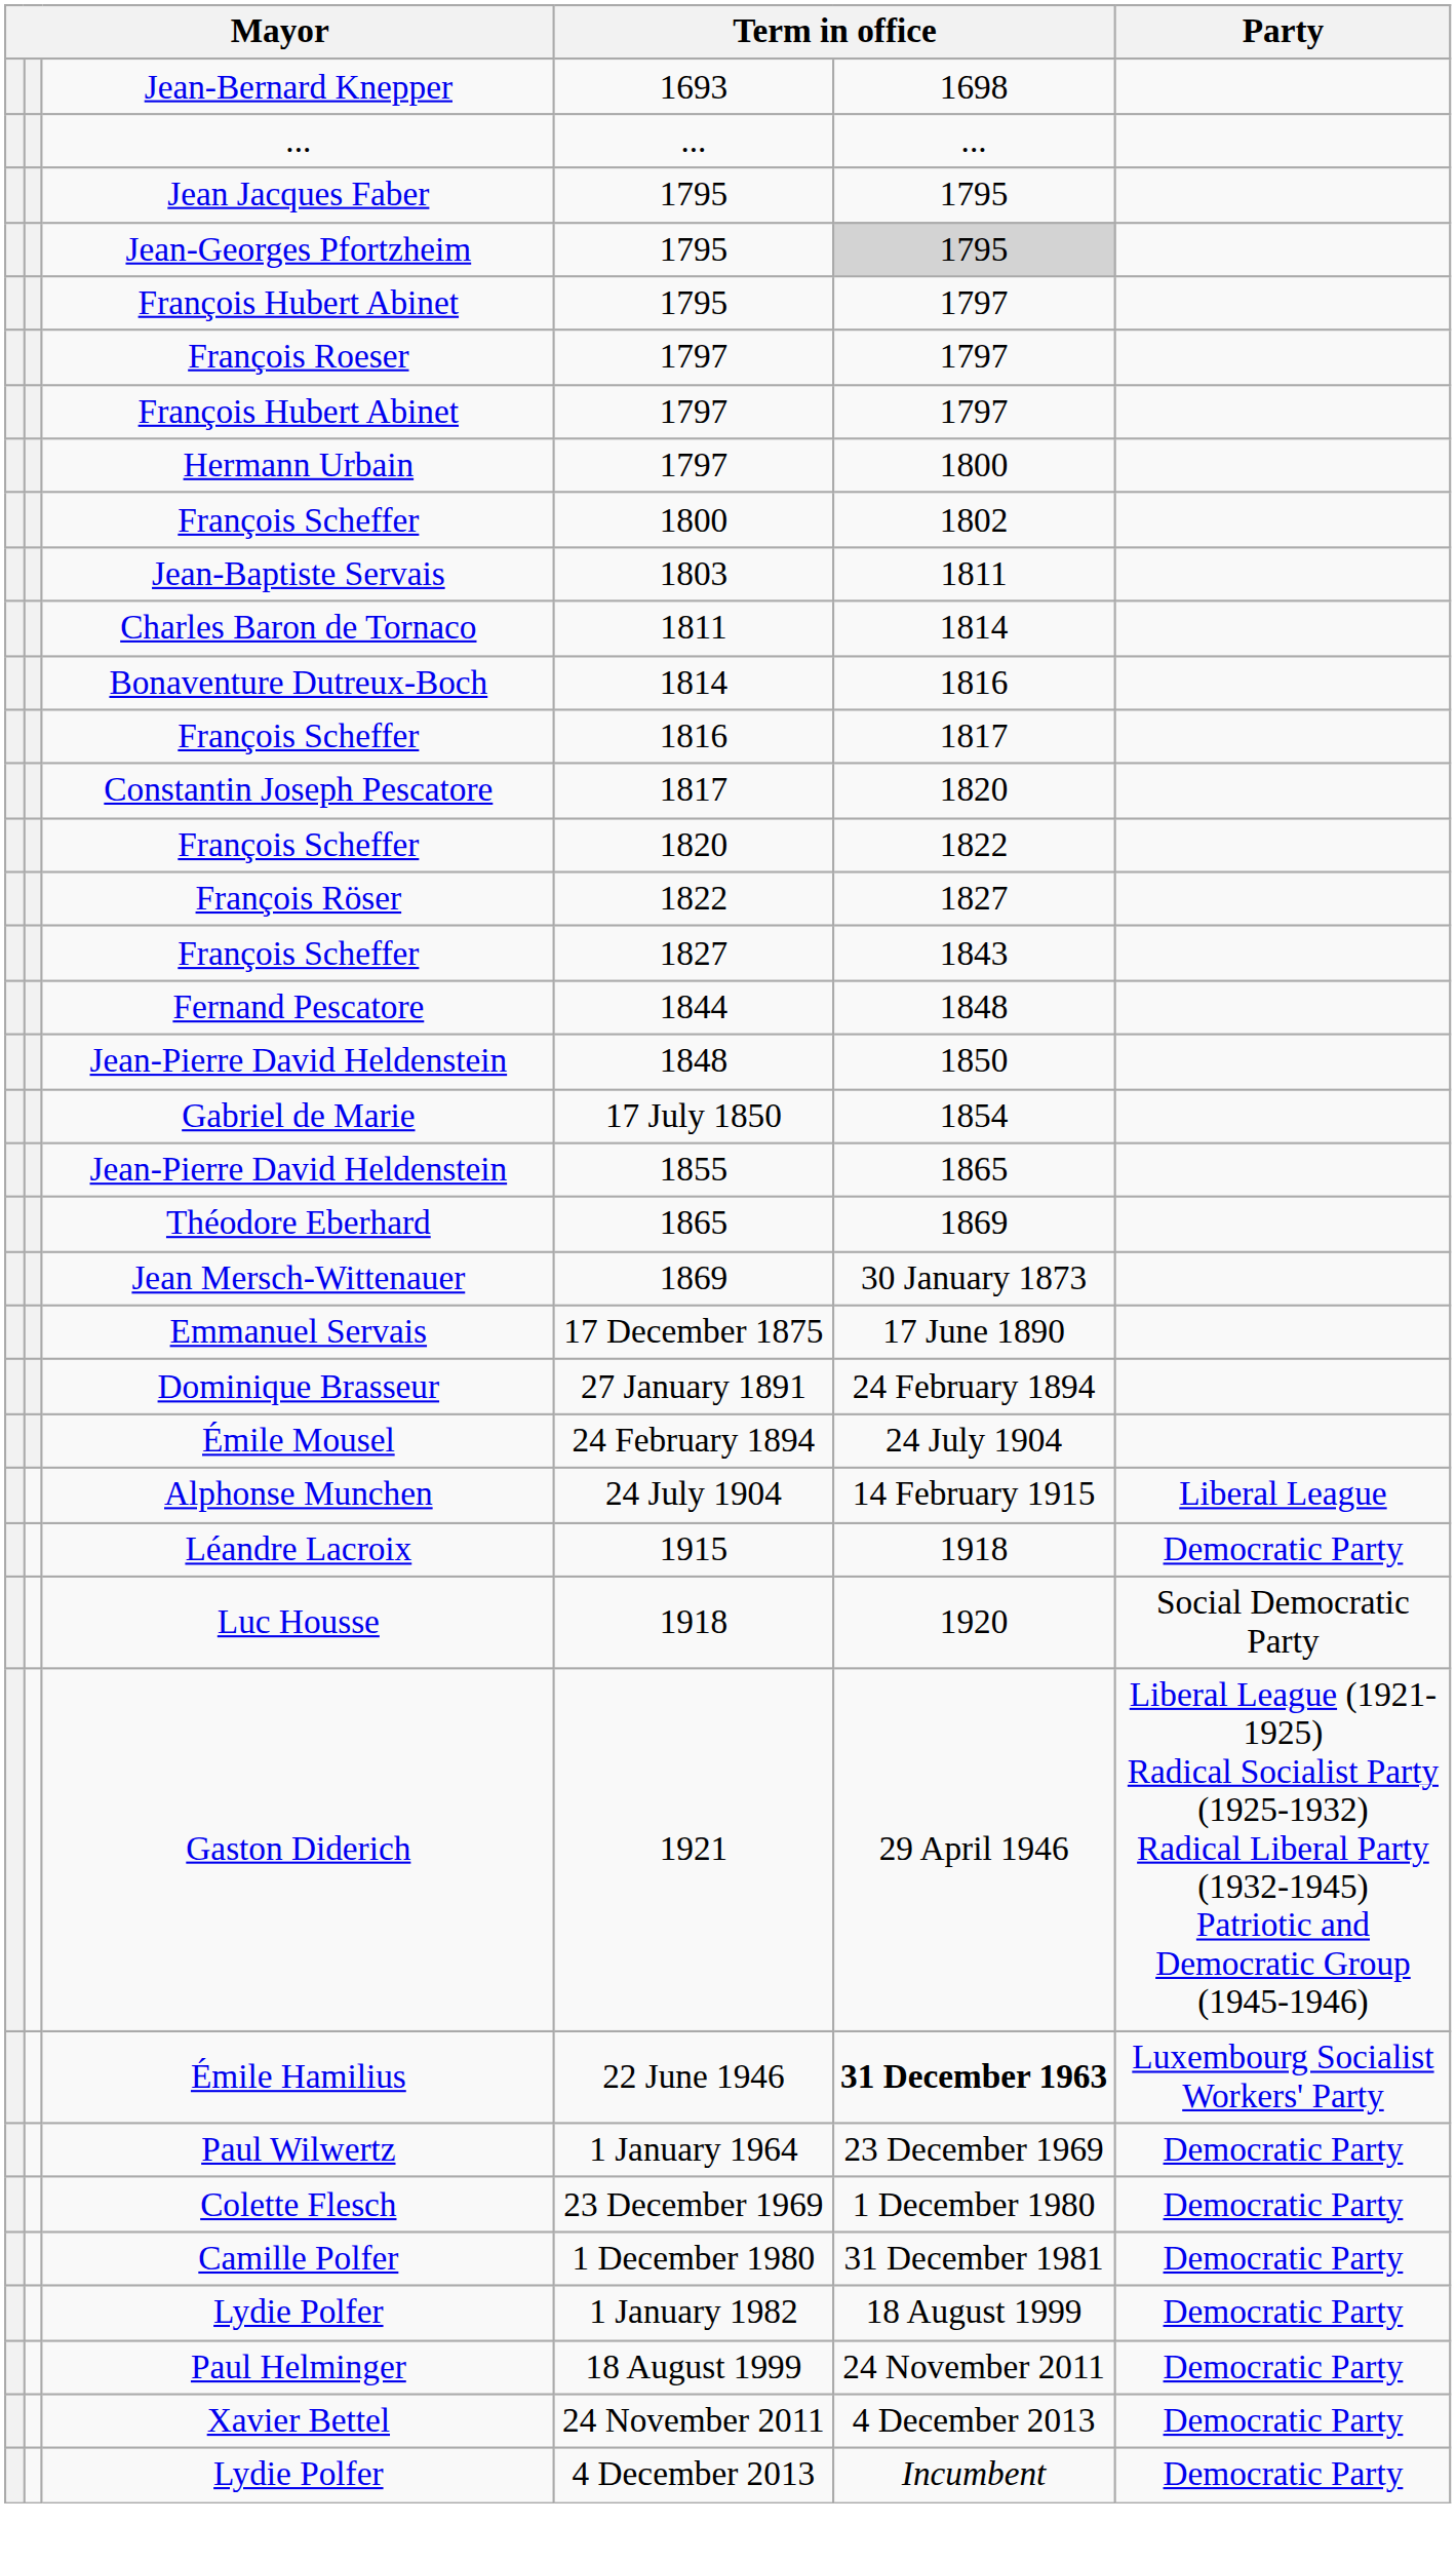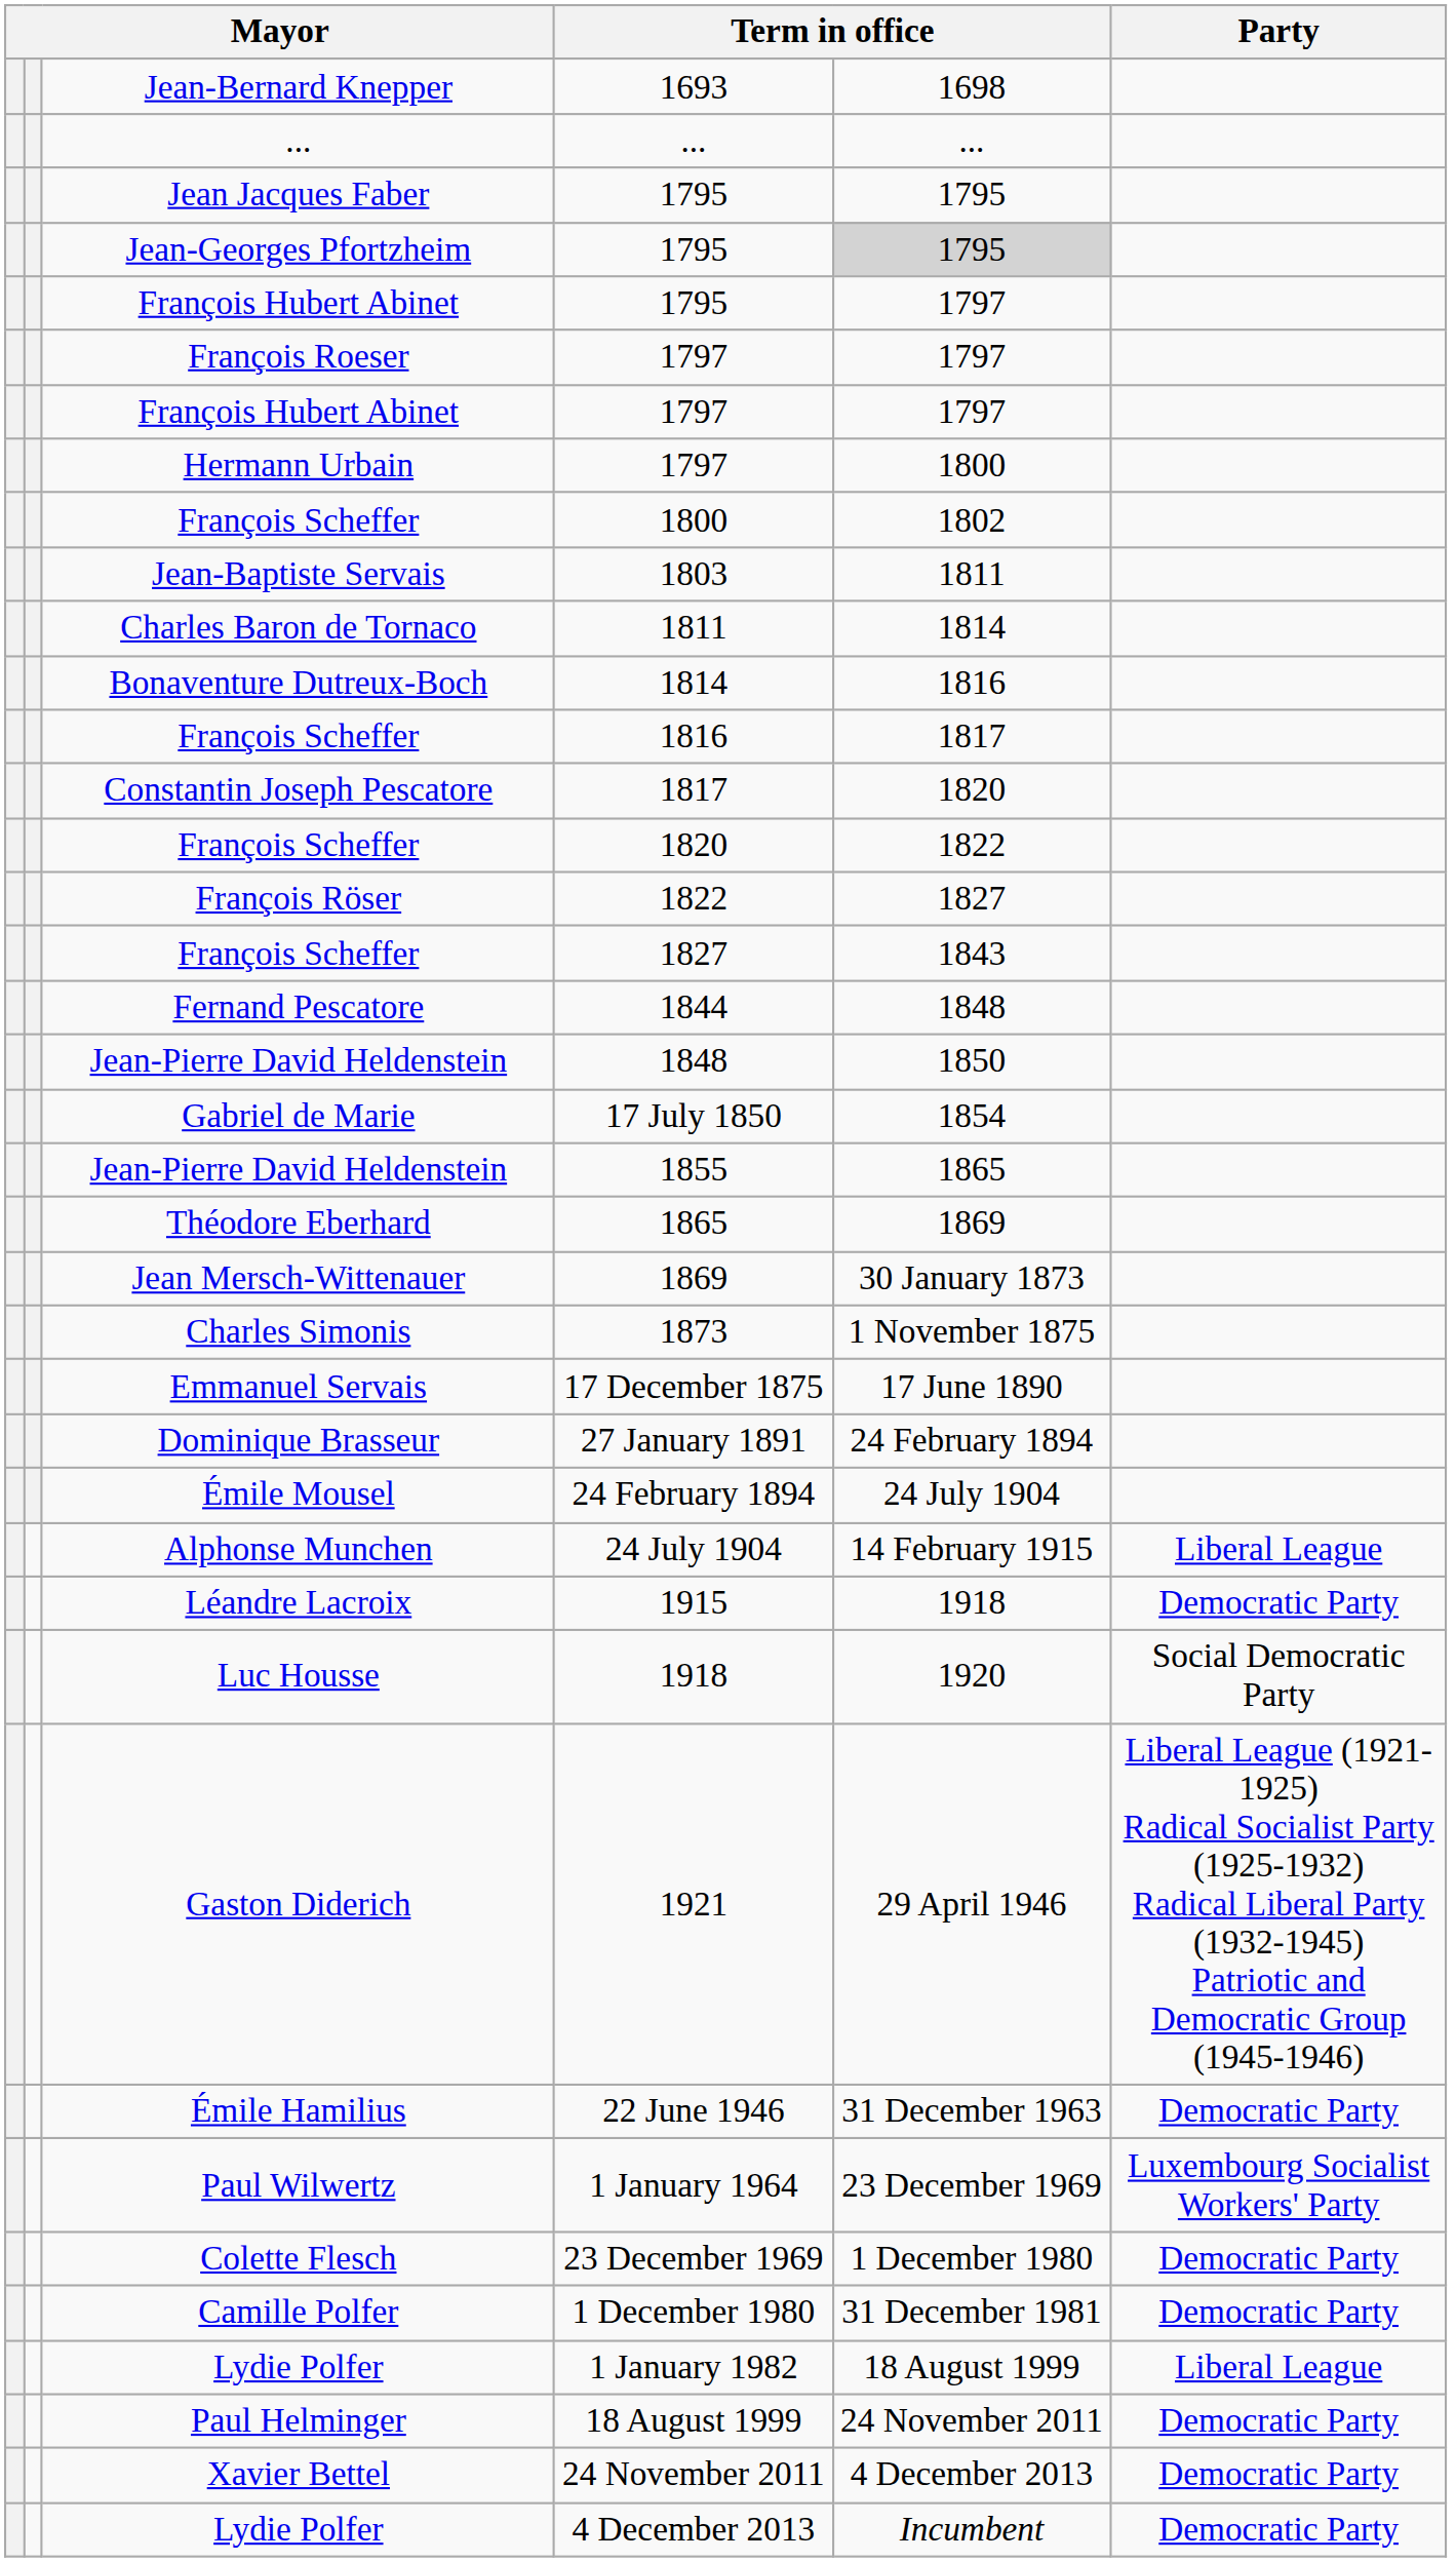+ row: Charles Simonis | 1873 | 1 November 1875
22 June 1946 | column 5: bold -> normal
22 June 1946 | Party: Luxembourg Socialist Workers' Party -> Democratic Party
1 January 1964 | Party: Democratic Party -> Luxembourg Socialist Workers' Party
1 January 1982 | Party: Democratic Party -> Liberal League
